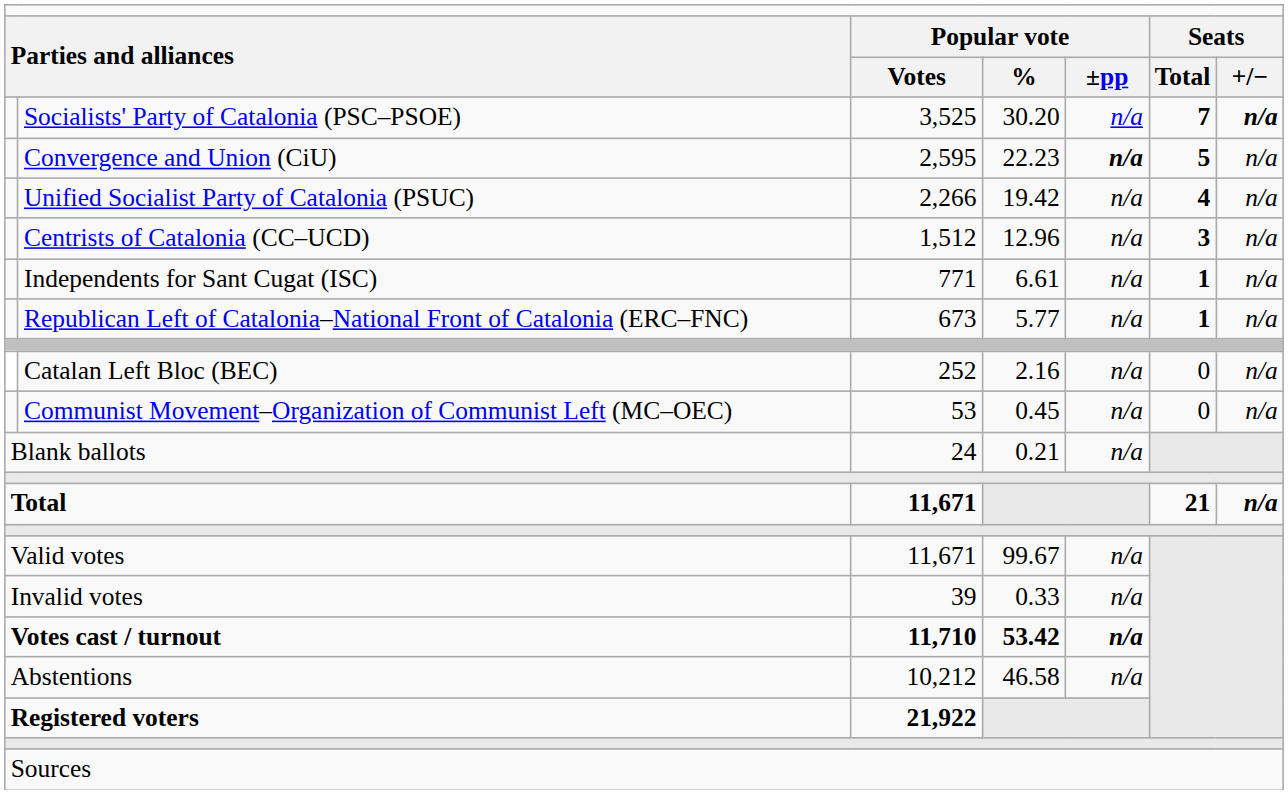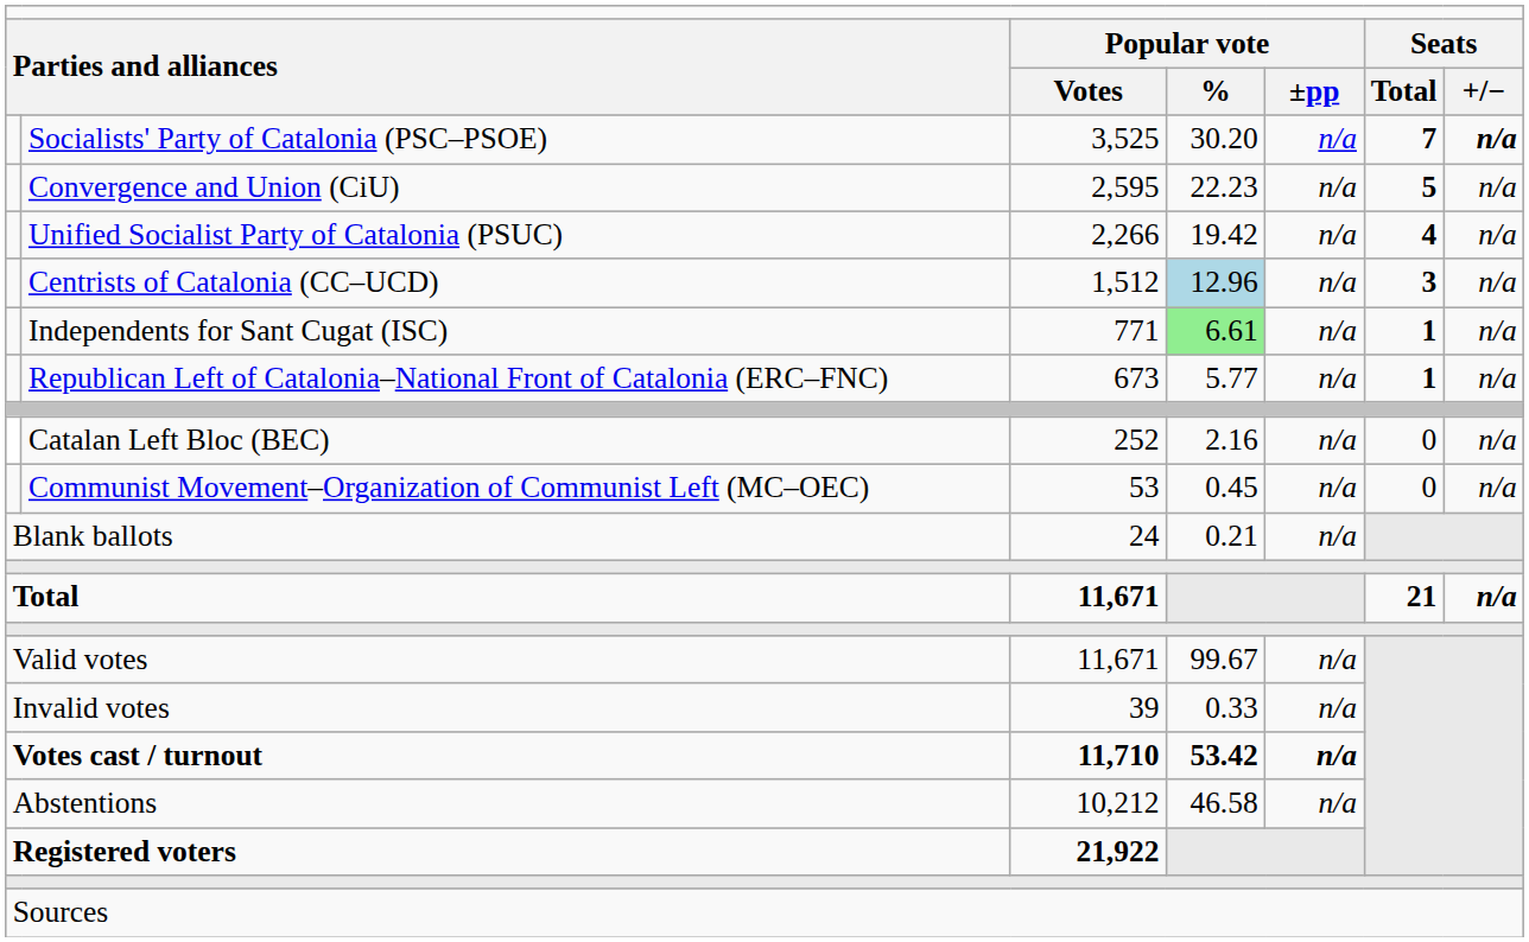Convergence and Union (CiU) | column 5: bold -> normal
Centrists of Catalonia (CC–UCD) | column 4: no background -> lightblue background
Independents for Sant Cugat (ISC) | column 4: no background -> lightgreen background
